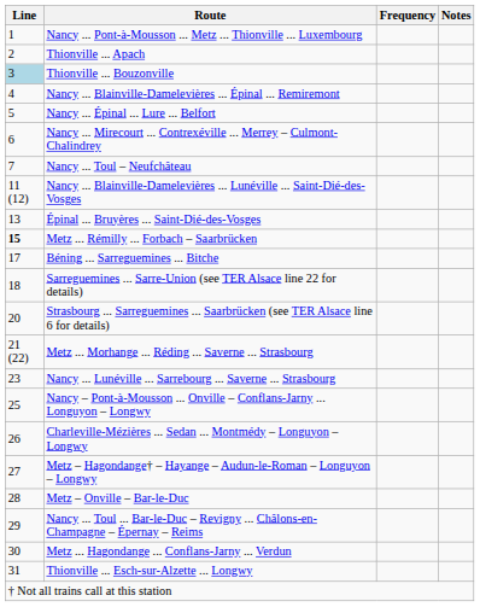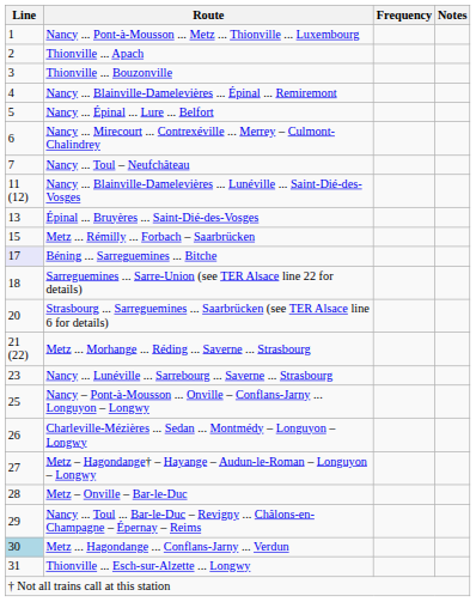Thionville ... Bouzonville | Line: lightblue background -> no background
Metz ... Rémilly ... Forbach – Saarbrücken | Line: bold -> normal
Béning ... Sarreguemines ... Bitche | Line: no background -> lavender background
Metz ... Hagondange ... Conflans-Jarny ... Verdun | Line: no background -> lightblue background
